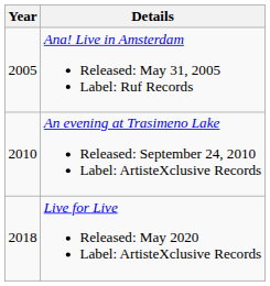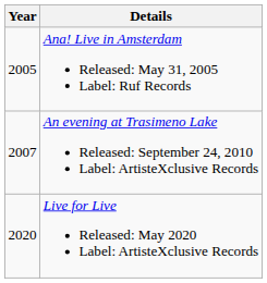row 3 | Year: 2010 -> 2007
row 4 | Year: 2018 -> 2020
